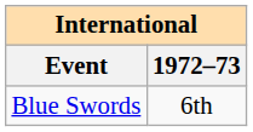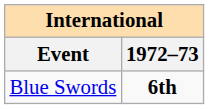Blue Swords | 1972–73: normal -> bold
